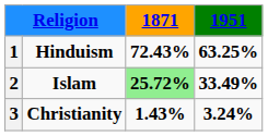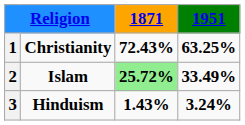1 | column 2: Hinduism -> Christianity
3 | column 2: Christianity -> Hinduism
